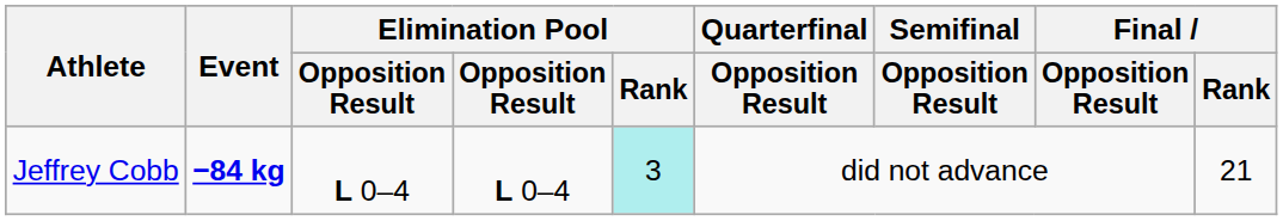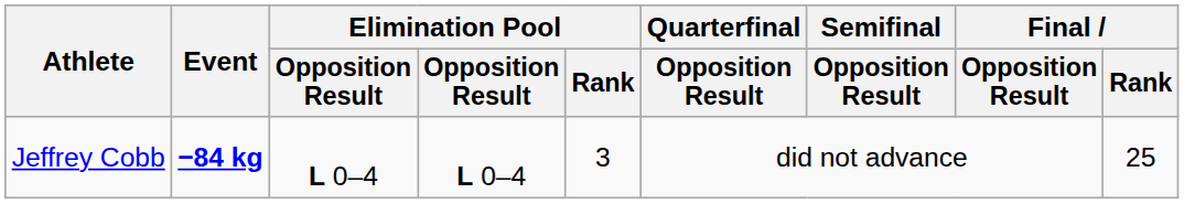Jeffrey Cobb | Elimination Pool / Rank: paleturquoise background -> no background
Jeffrey Cobb | Final / Rank: 21 -> 25
